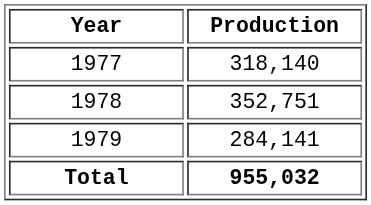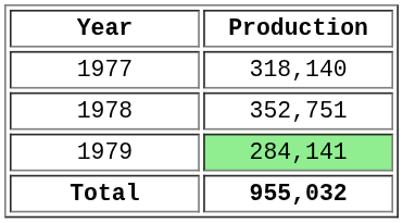1979 | Production: no background -> lightgreen background
